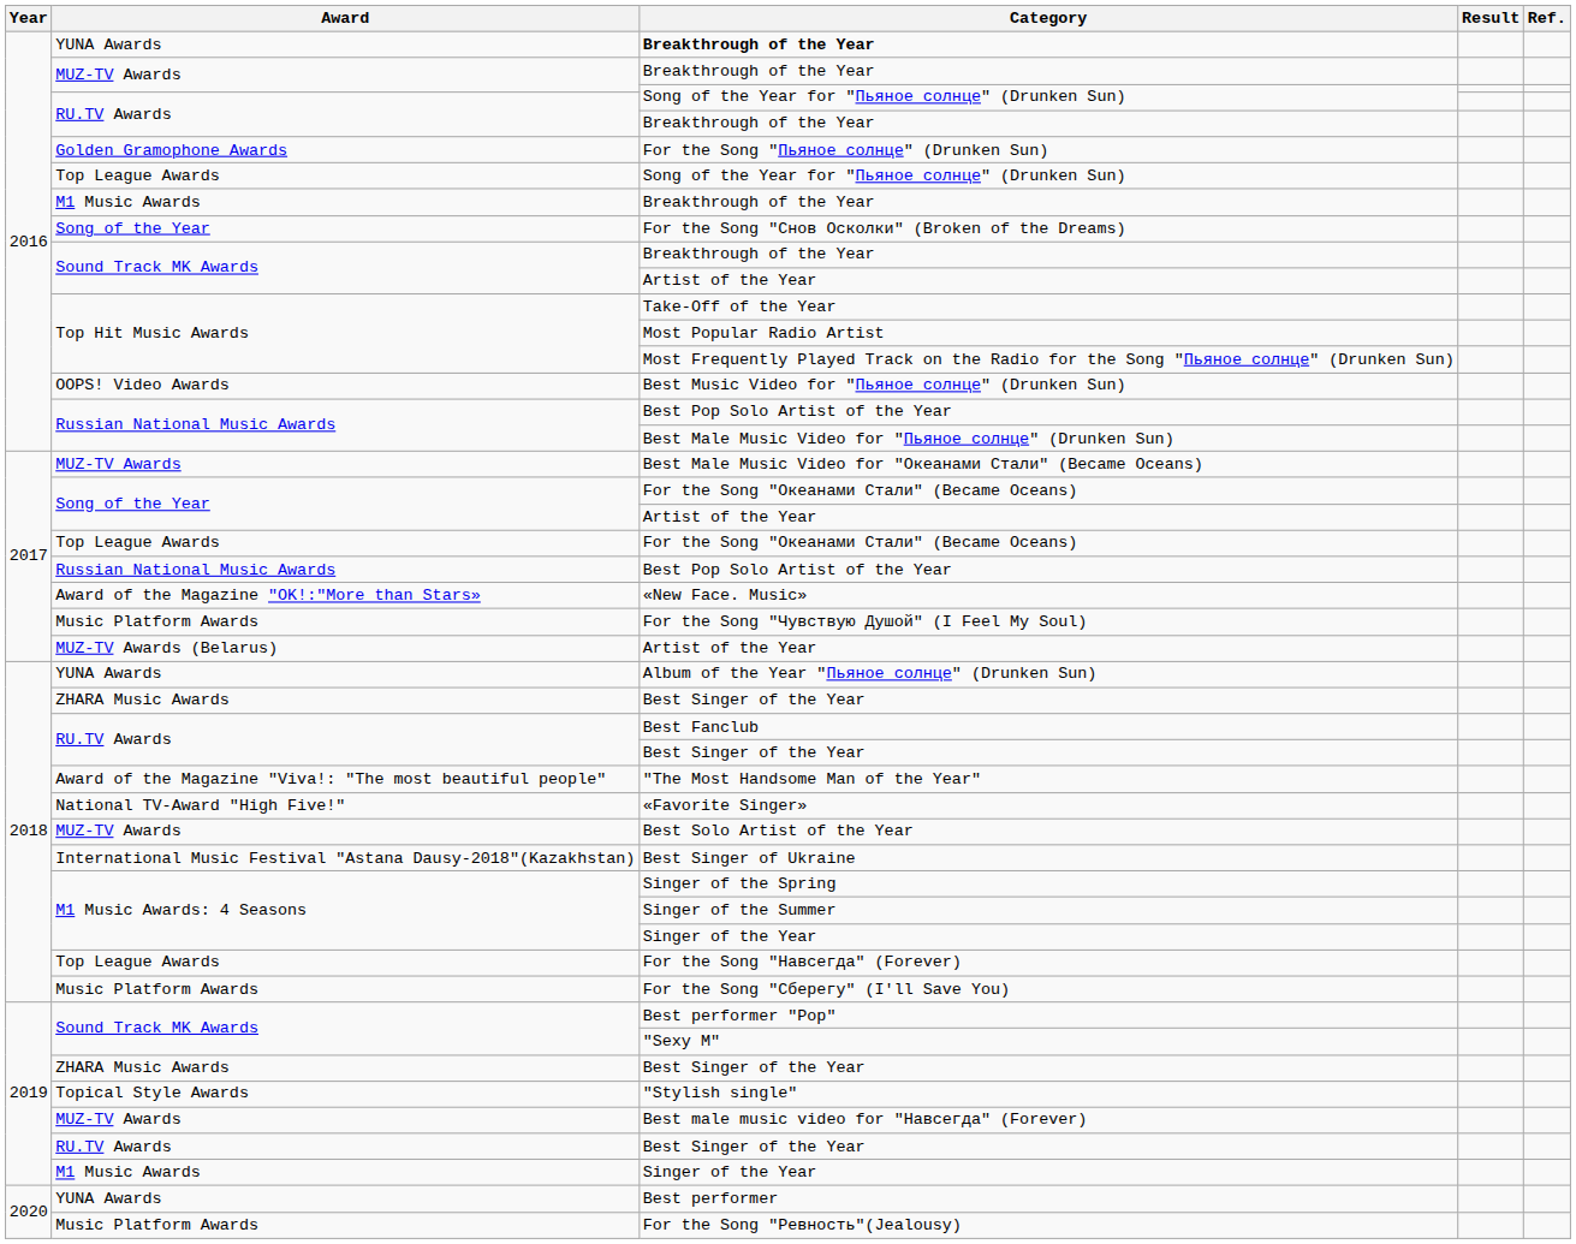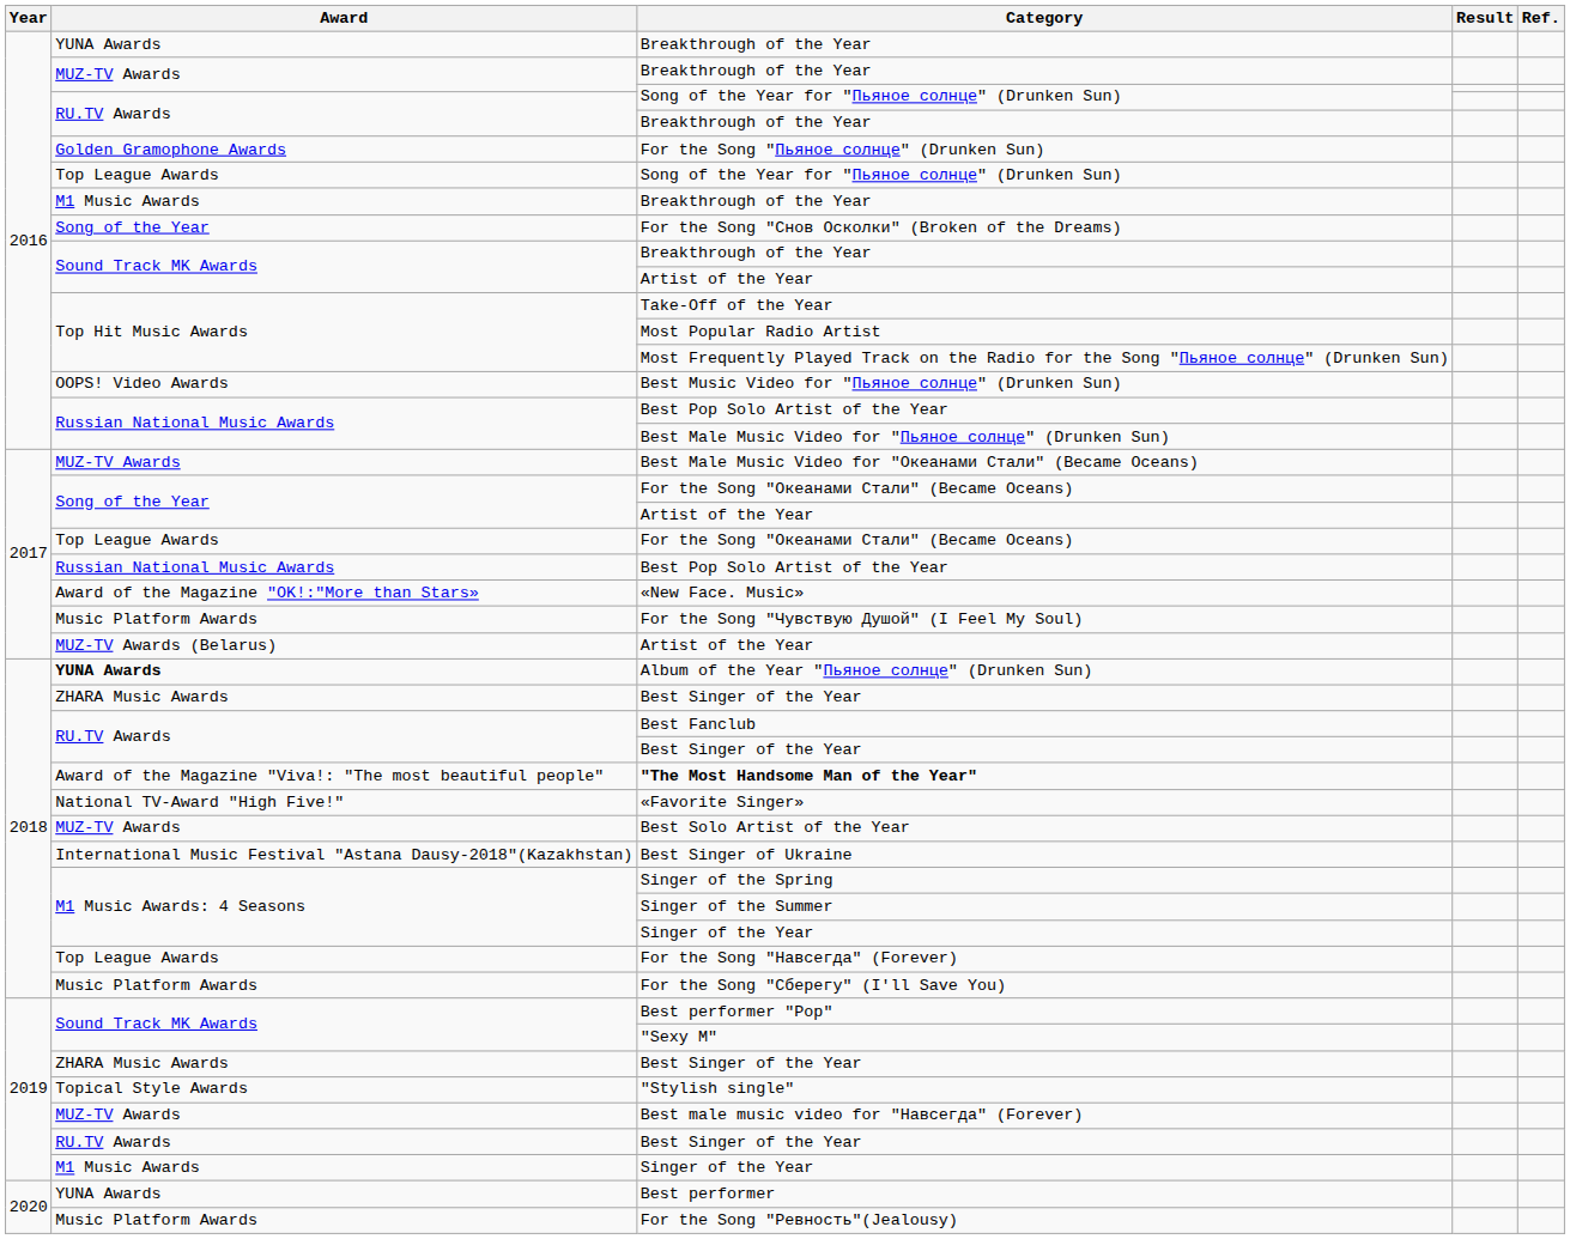YUNA Awards / Breakthrough of the Year | Category: bold -> normal
Album of the Year "Пьяное солнце" (Drunken Sun) | Award: normal -> bold
"The Most Handsome Man of the Year" | Category: normal -> bold
